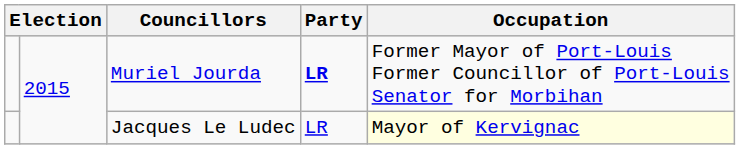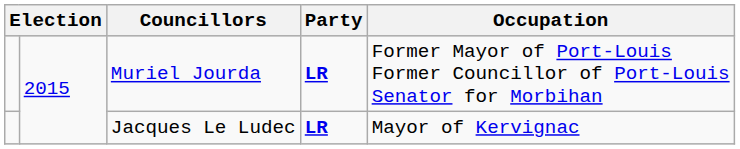Jacques Le Ludec | Party: normal -> bold
Jacques Le Ludec | Occupation: lightyellow background -> no background
